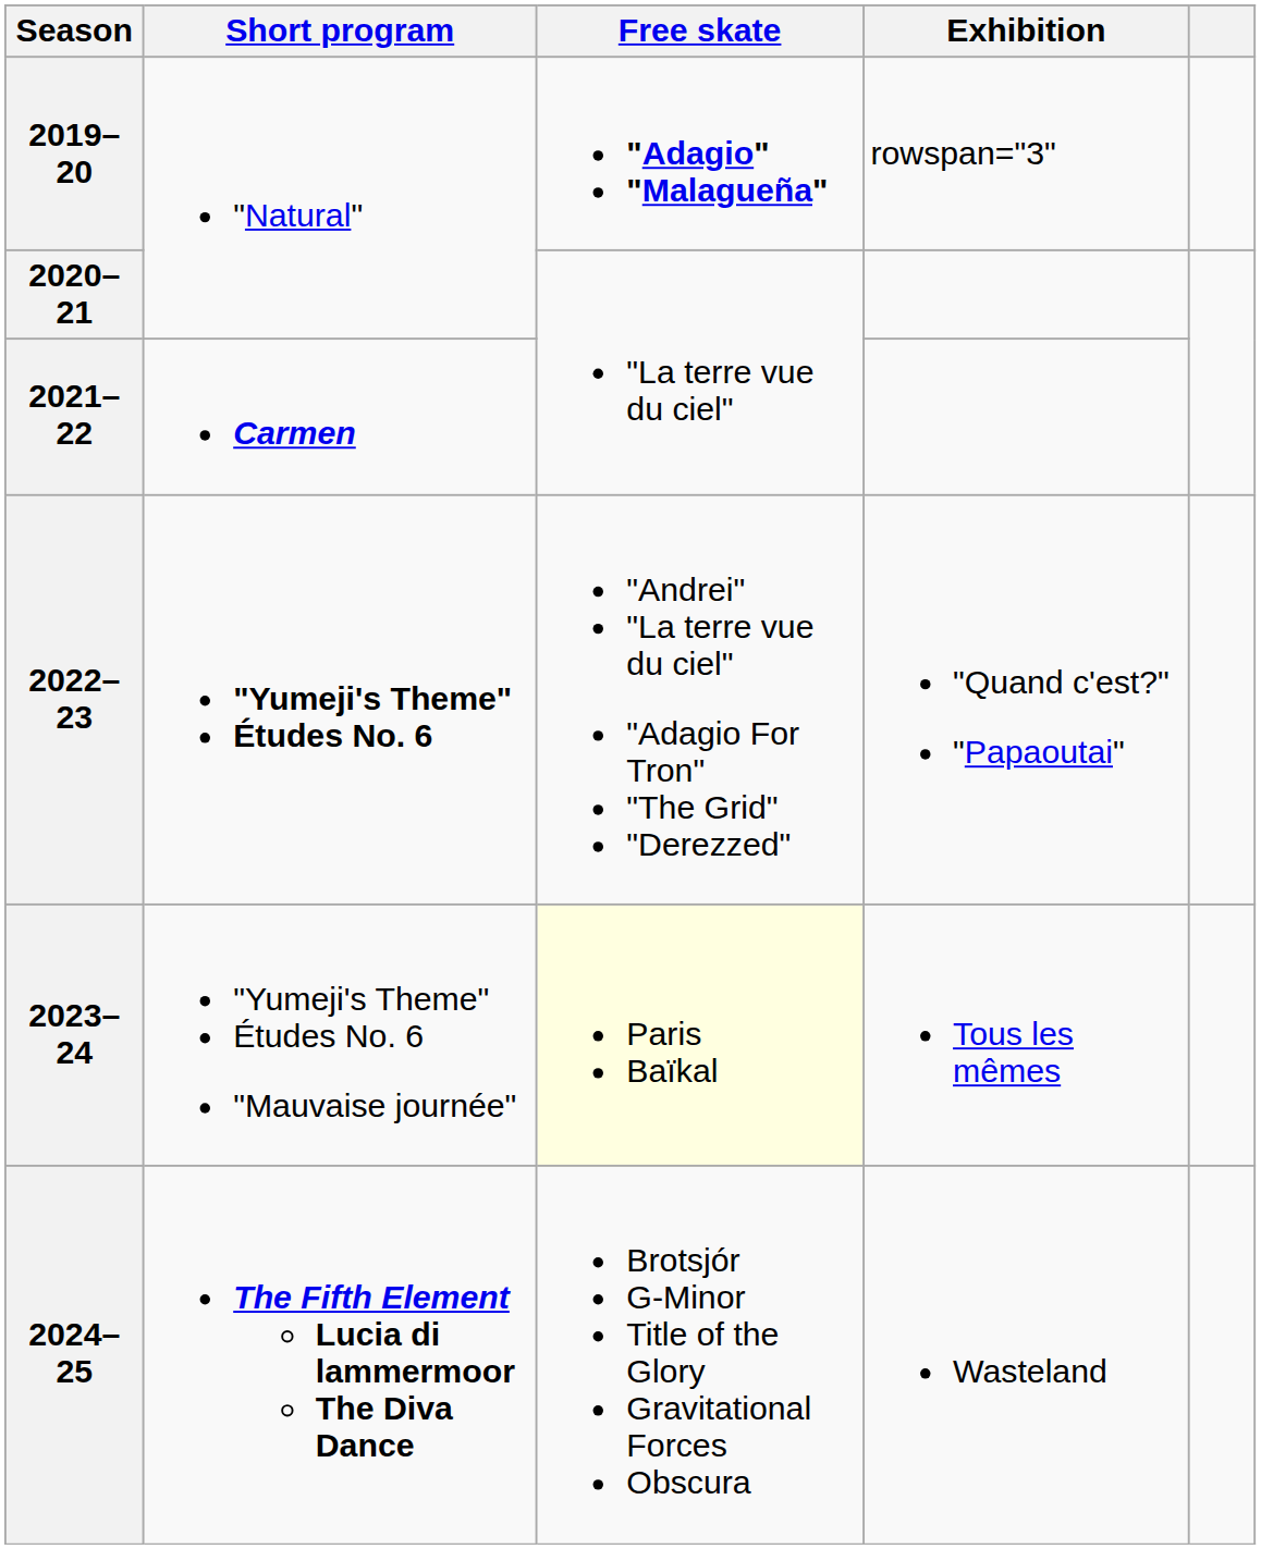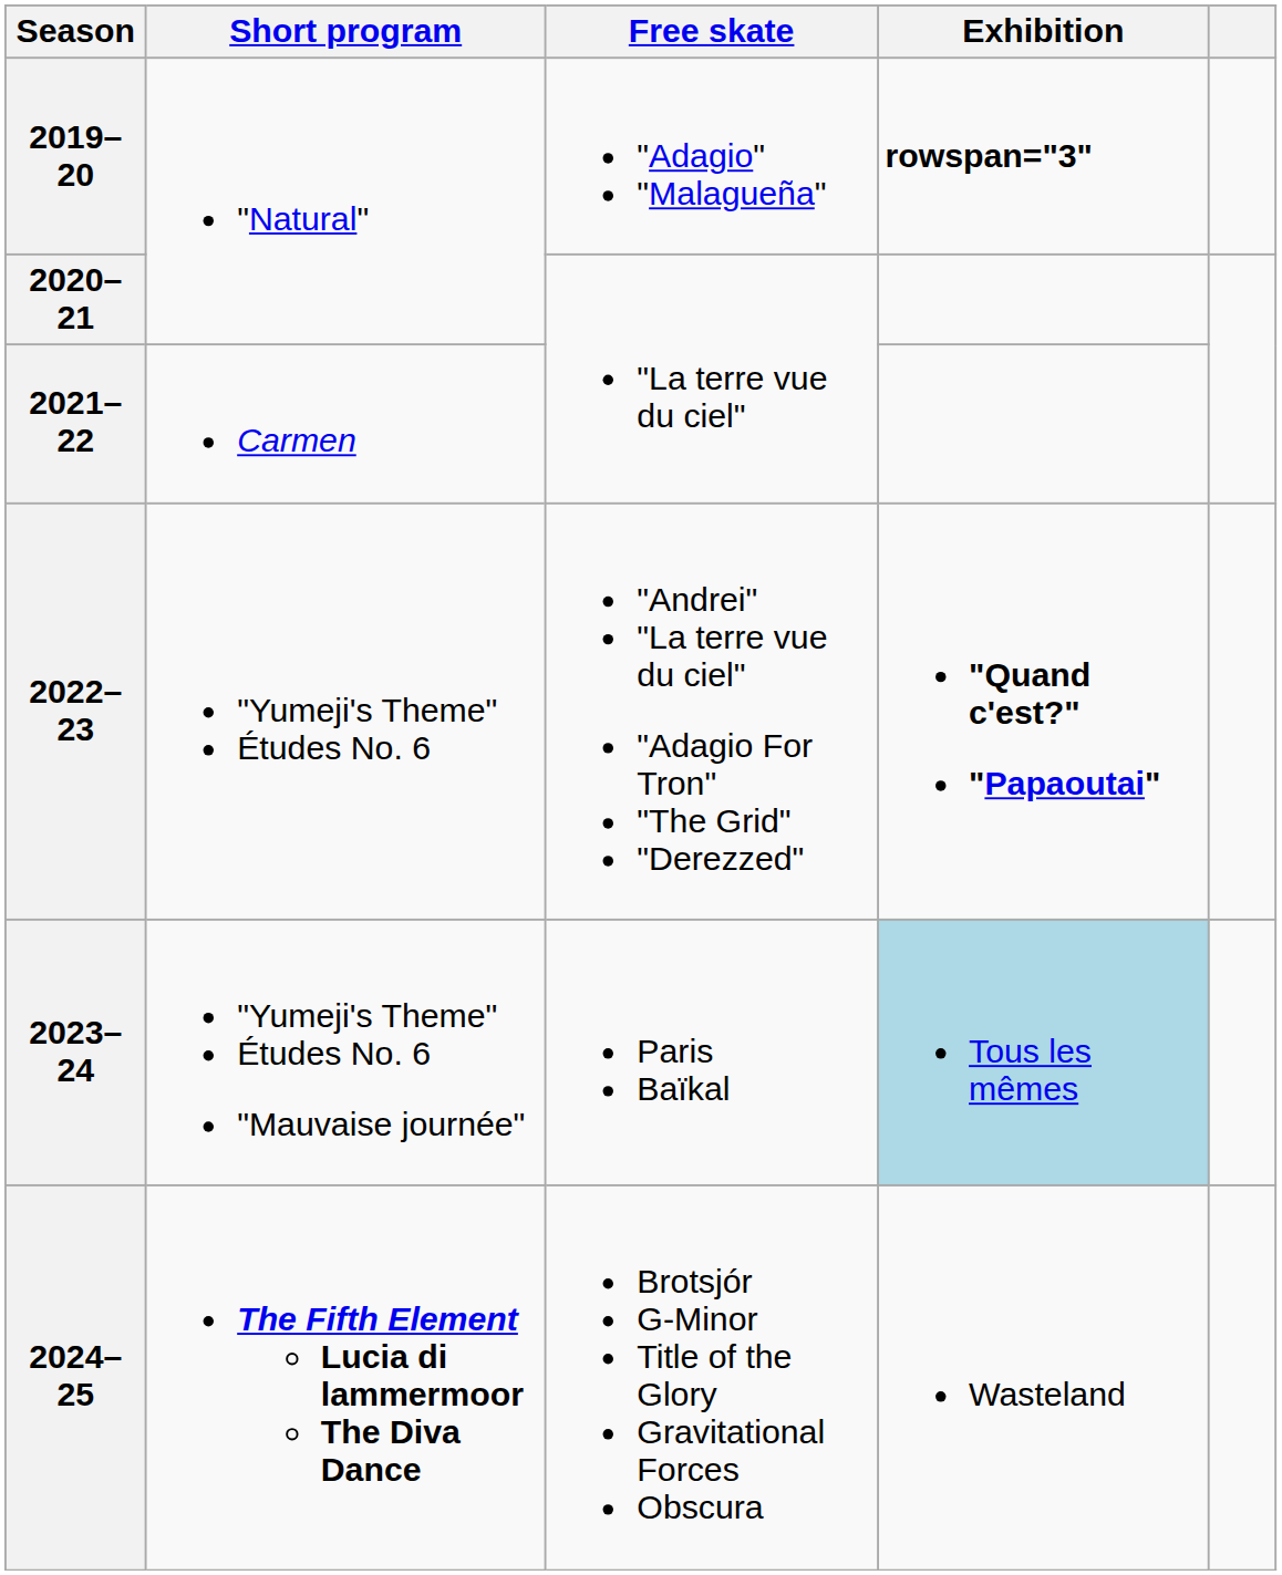2019–20 | Free skate: bold -> normal
2019–20 | Exhibition: normal -> bold
2021–22 | Short program: bold -> normal
2022–23 | Short program: bold -> normal
2022–23 | Exhibition: normal -> bold
2023–24 | Free skate: lightyellow background -> no background
2023–24 | Exhibition: no background -> lightblue background
